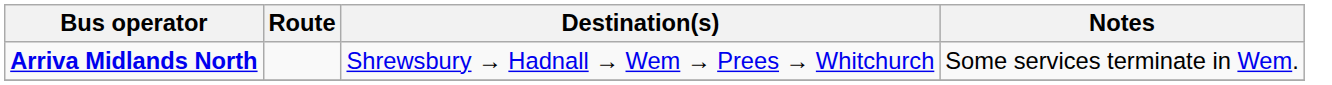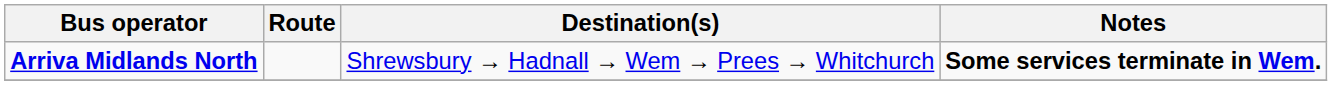Arriva Midlands North | Notes: normal -> bold
